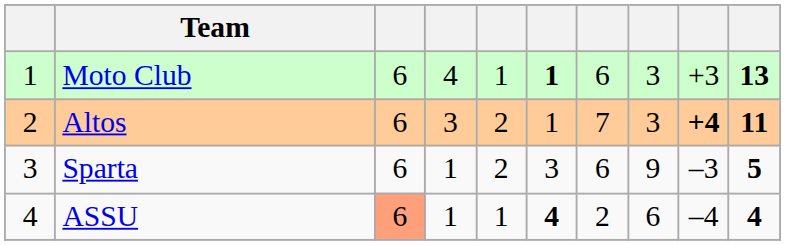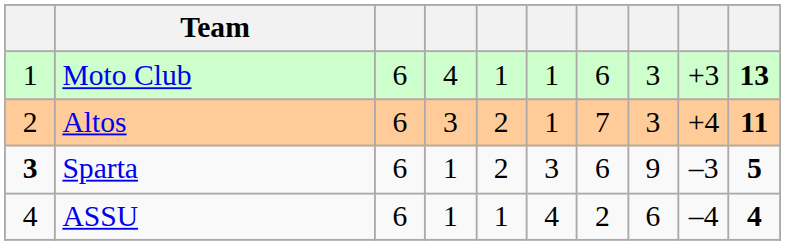Moto Club | column 6: bold -> normal
Altos | column 9: bold -> normal
Sparta | column 1: normal -> bold
ASSU | column 3: lightsalmon background -> no background
ASSU | column 6: bold -> normal
